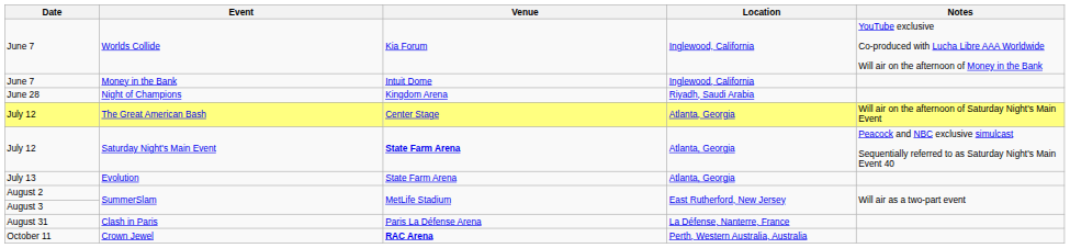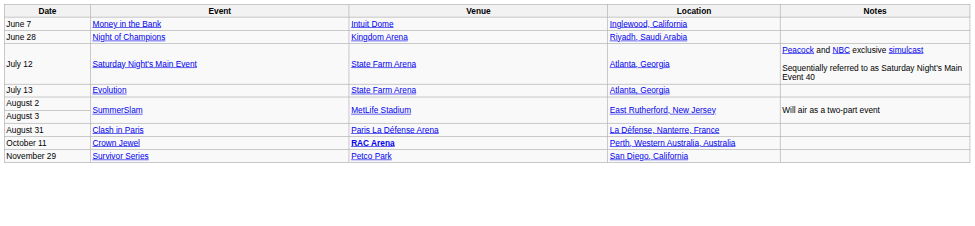- row: June 7 | Worlds Collide | Kia Forum | Inglewood, California | YouTube exclusive Co-produced with Lucha Libre AAA Worldwide Will air on the afternoon of Money in the Bank
- row: July 12 | The Great American Bash | Center Stage | Atlanta, Georgia | Will air on the afternoon of Saturday Night's Main Event
Saturday Night's Main Event | Venue: bold -> normal
+ row: November 29 | Survivor Series | Petco Park | San Diego, California
